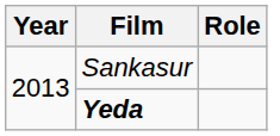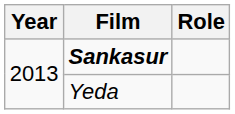Sankasur | Film: normal -> bold
Yeda | Film: bold -> normal
